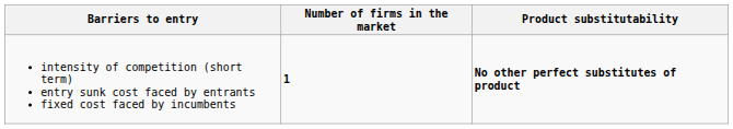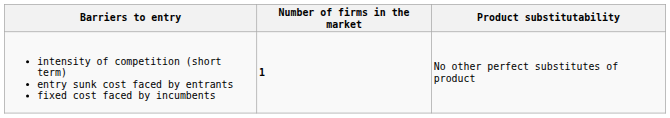row 2 | Product substitutability: bold -> normal
